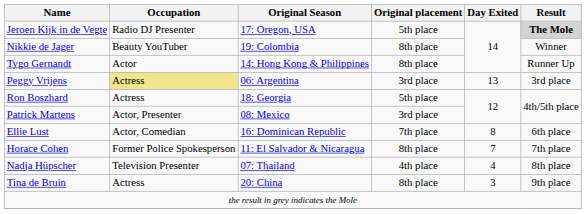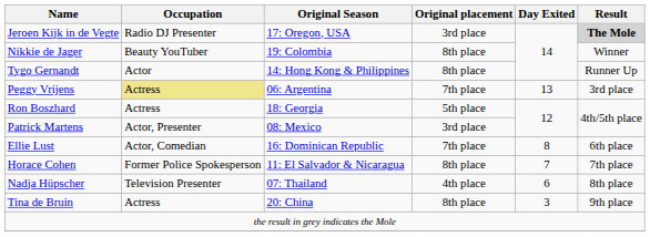Jeroen Kijk in de Vegte | Original placement: 5th place -> 3rd place
Peggy Vrijens | Original placement: 3rd place -> 7th place
Nadja Hüpscher | Day Exited: 4 -> 6
